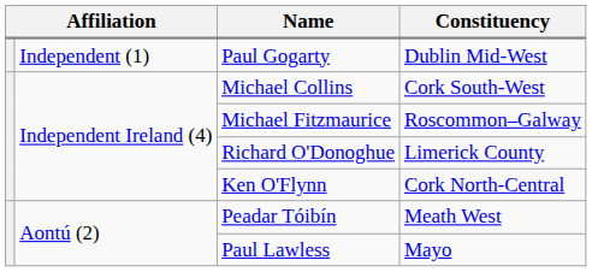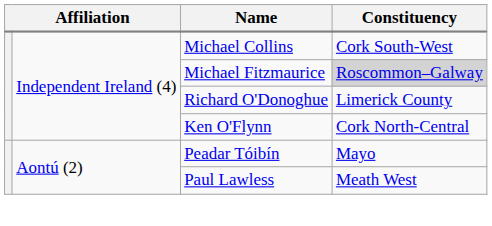- row: Independent (1) | Paul Gogarty | Dublin Mid-West
Michael Fitzmaurice | Constituency: no background -> lightgrey background
Peadar Tóibín | Constituency: Meath West -> Mayo
Paul Lawless | Constituency: Mayo -> Meath West
